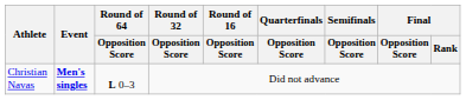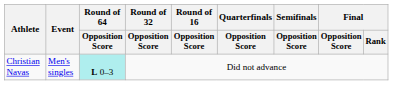Christian Navas | Event: bold -> normal
Christian Navas | Round of 64 / Opposition Score: no background -> paleturquoise background
